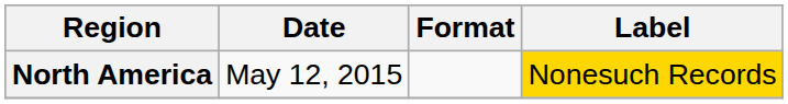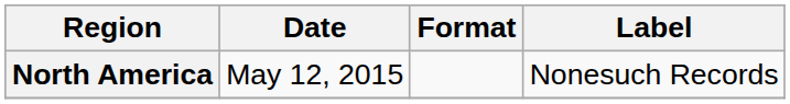North America | Label: gold background -> no background
